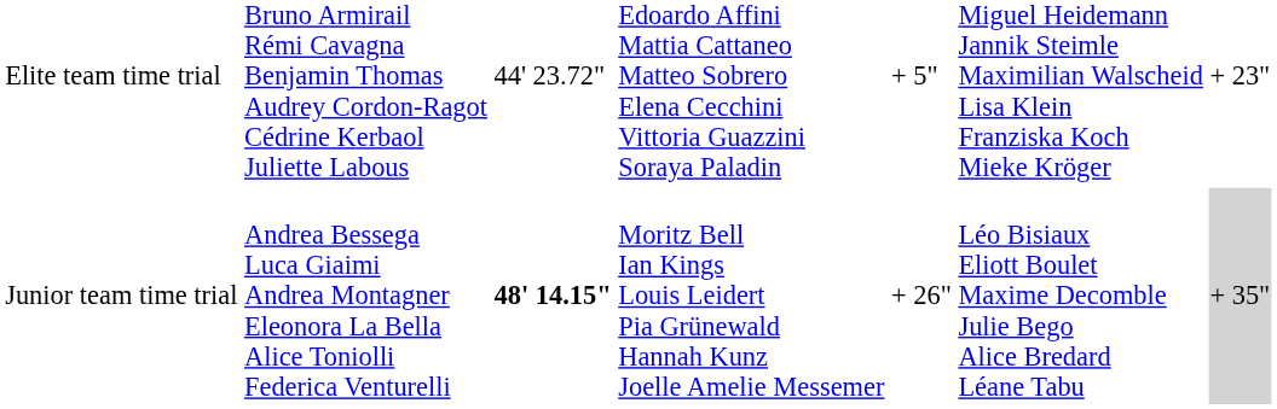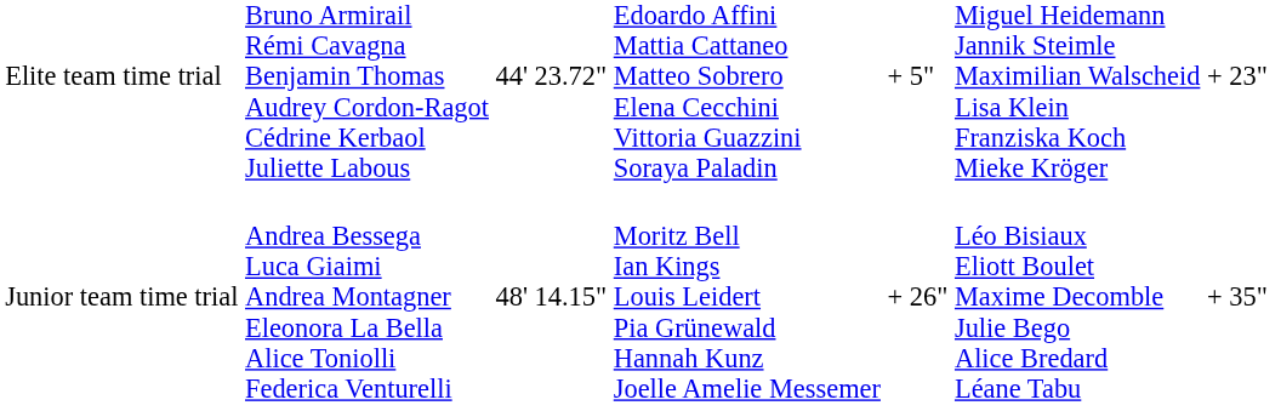Junior team time trial | column 3: bold -> normal
Junior team time trial | column 7: lightgrey background -> no background
